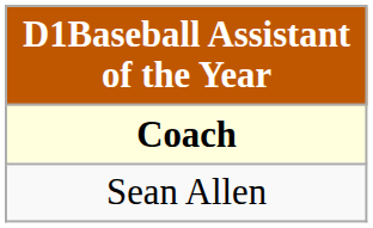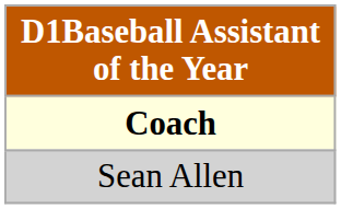Sean Allen | Coach: no background -> lightgrey background
